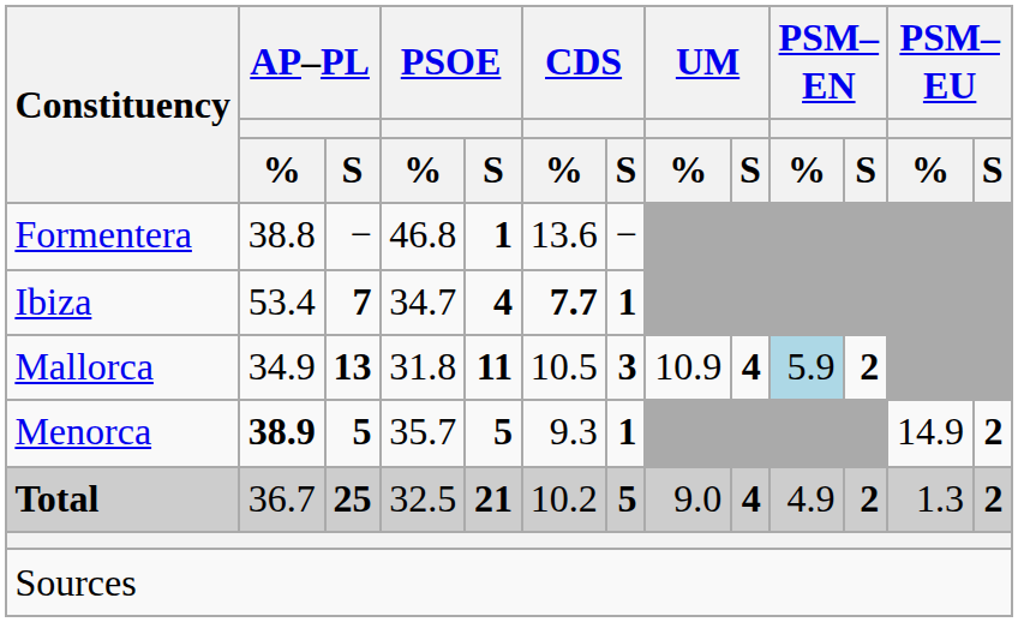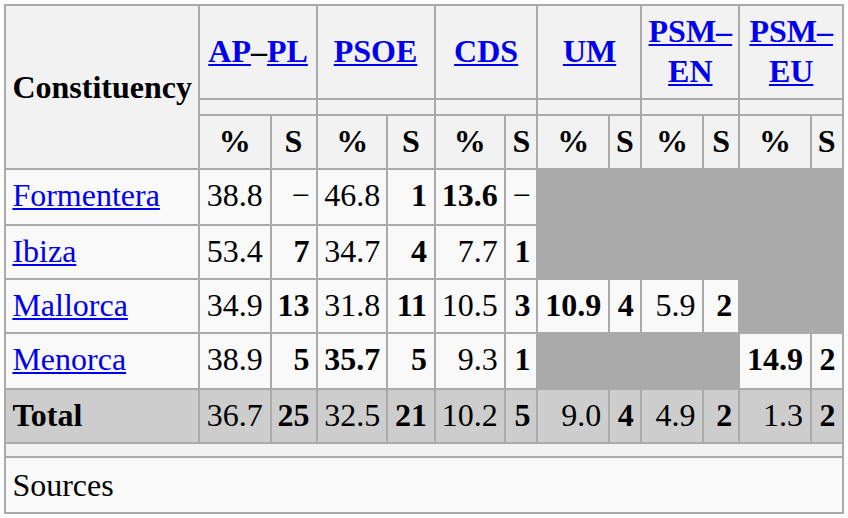Formentera | CDS / %: normal -> bold
Ibiza | CDS / %: bold -> normal
Mallorca | UM / %: normal -> bold
Mallorca | PSM–EN / %: lightblue background -> no background
Menorca | AP–PL / %: bold -> normal
Menorca | PSOE / %: normal -> bold
Menorca | PSM–EU / %: normal -> bold
